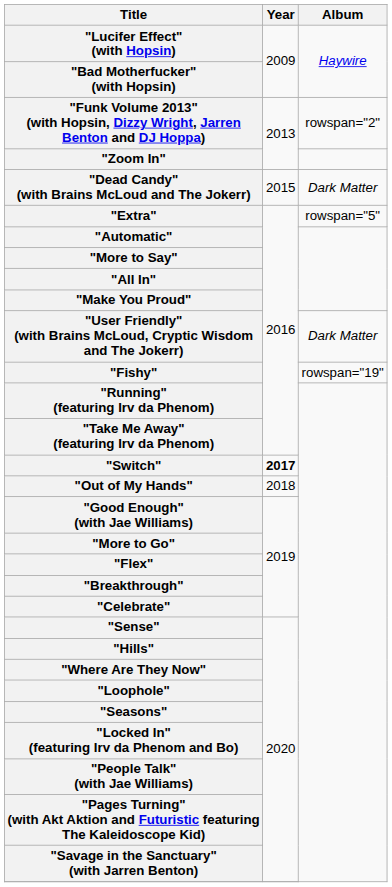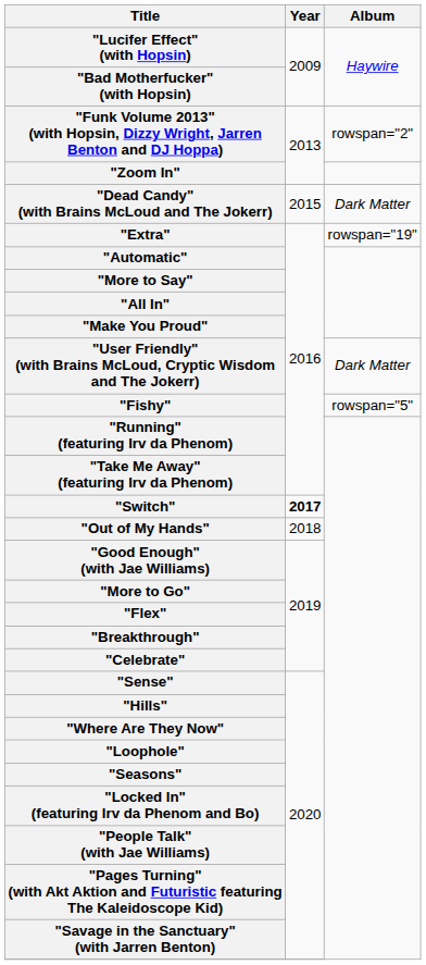"Extra" | Album: rowspan="5" -> rowspan="19"
"Fishy" | Album: rowspan="19" -> rowspan="5"
